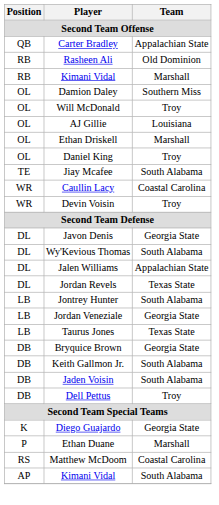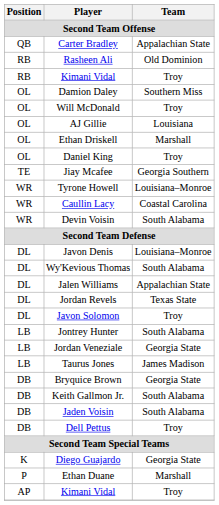RB / Kimani Vidal | Team: Marshall -> Troy
Jiay Mcafee | Team: South Alabama -> Georgia Southern
+ row: WR | Tyrone Howell | Louisiana–Monroe
Devin Voisin | Team: Troy -> South Alabama
Javon Denis | Team: Georgia State -> Louisiana–Monroe
+ row: DL | Javon Solomon | Troy
Taurus Jones | Team: Texas State -> James Madison
- row: RS | Matthew McDoom | Coastal Carolina
AP / Kimani Vidal | Team: South Alabama -> Troy
